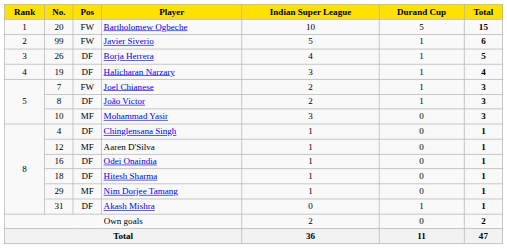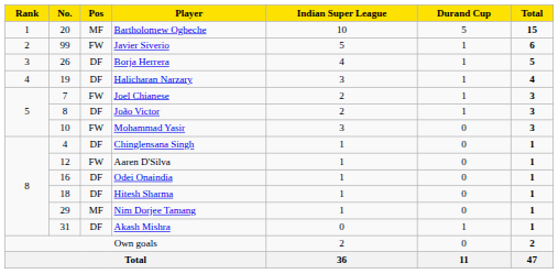Bartholomew Ogbeche | Pos: FW -> MF
Mohammad Yasir | Pos: MF -> FW
Aaren D'Silva | Pos: MF -> FW
